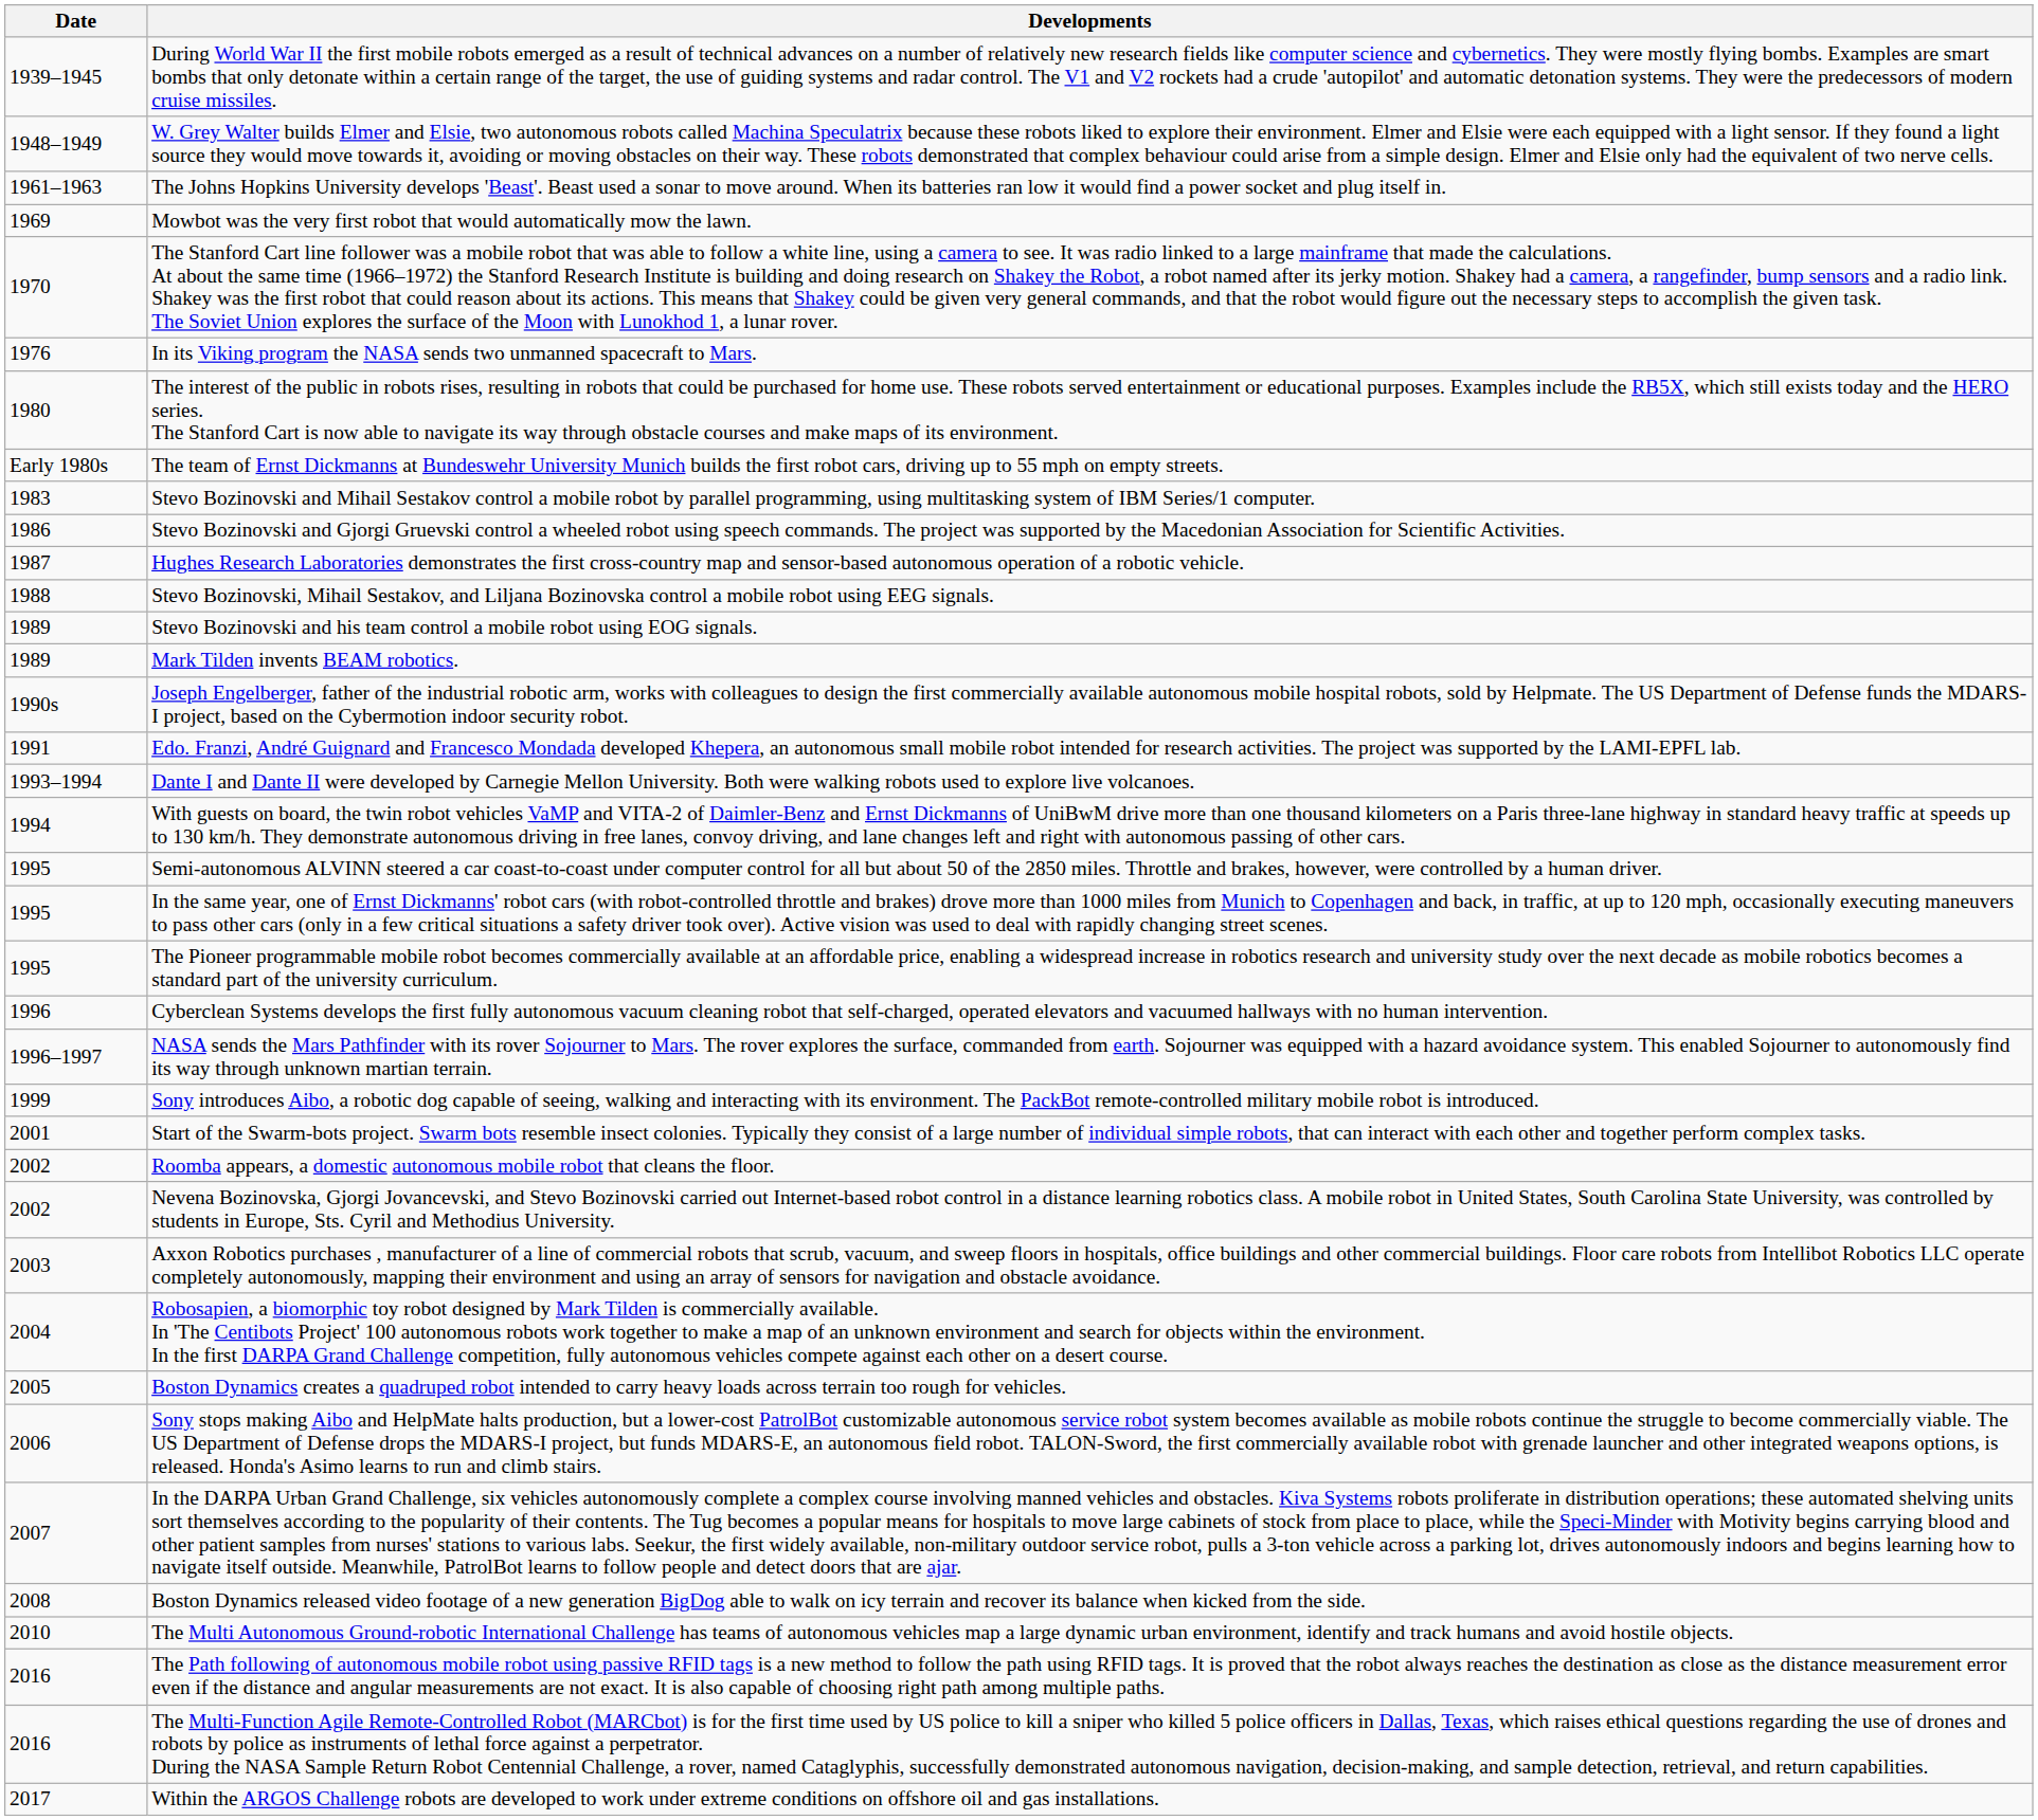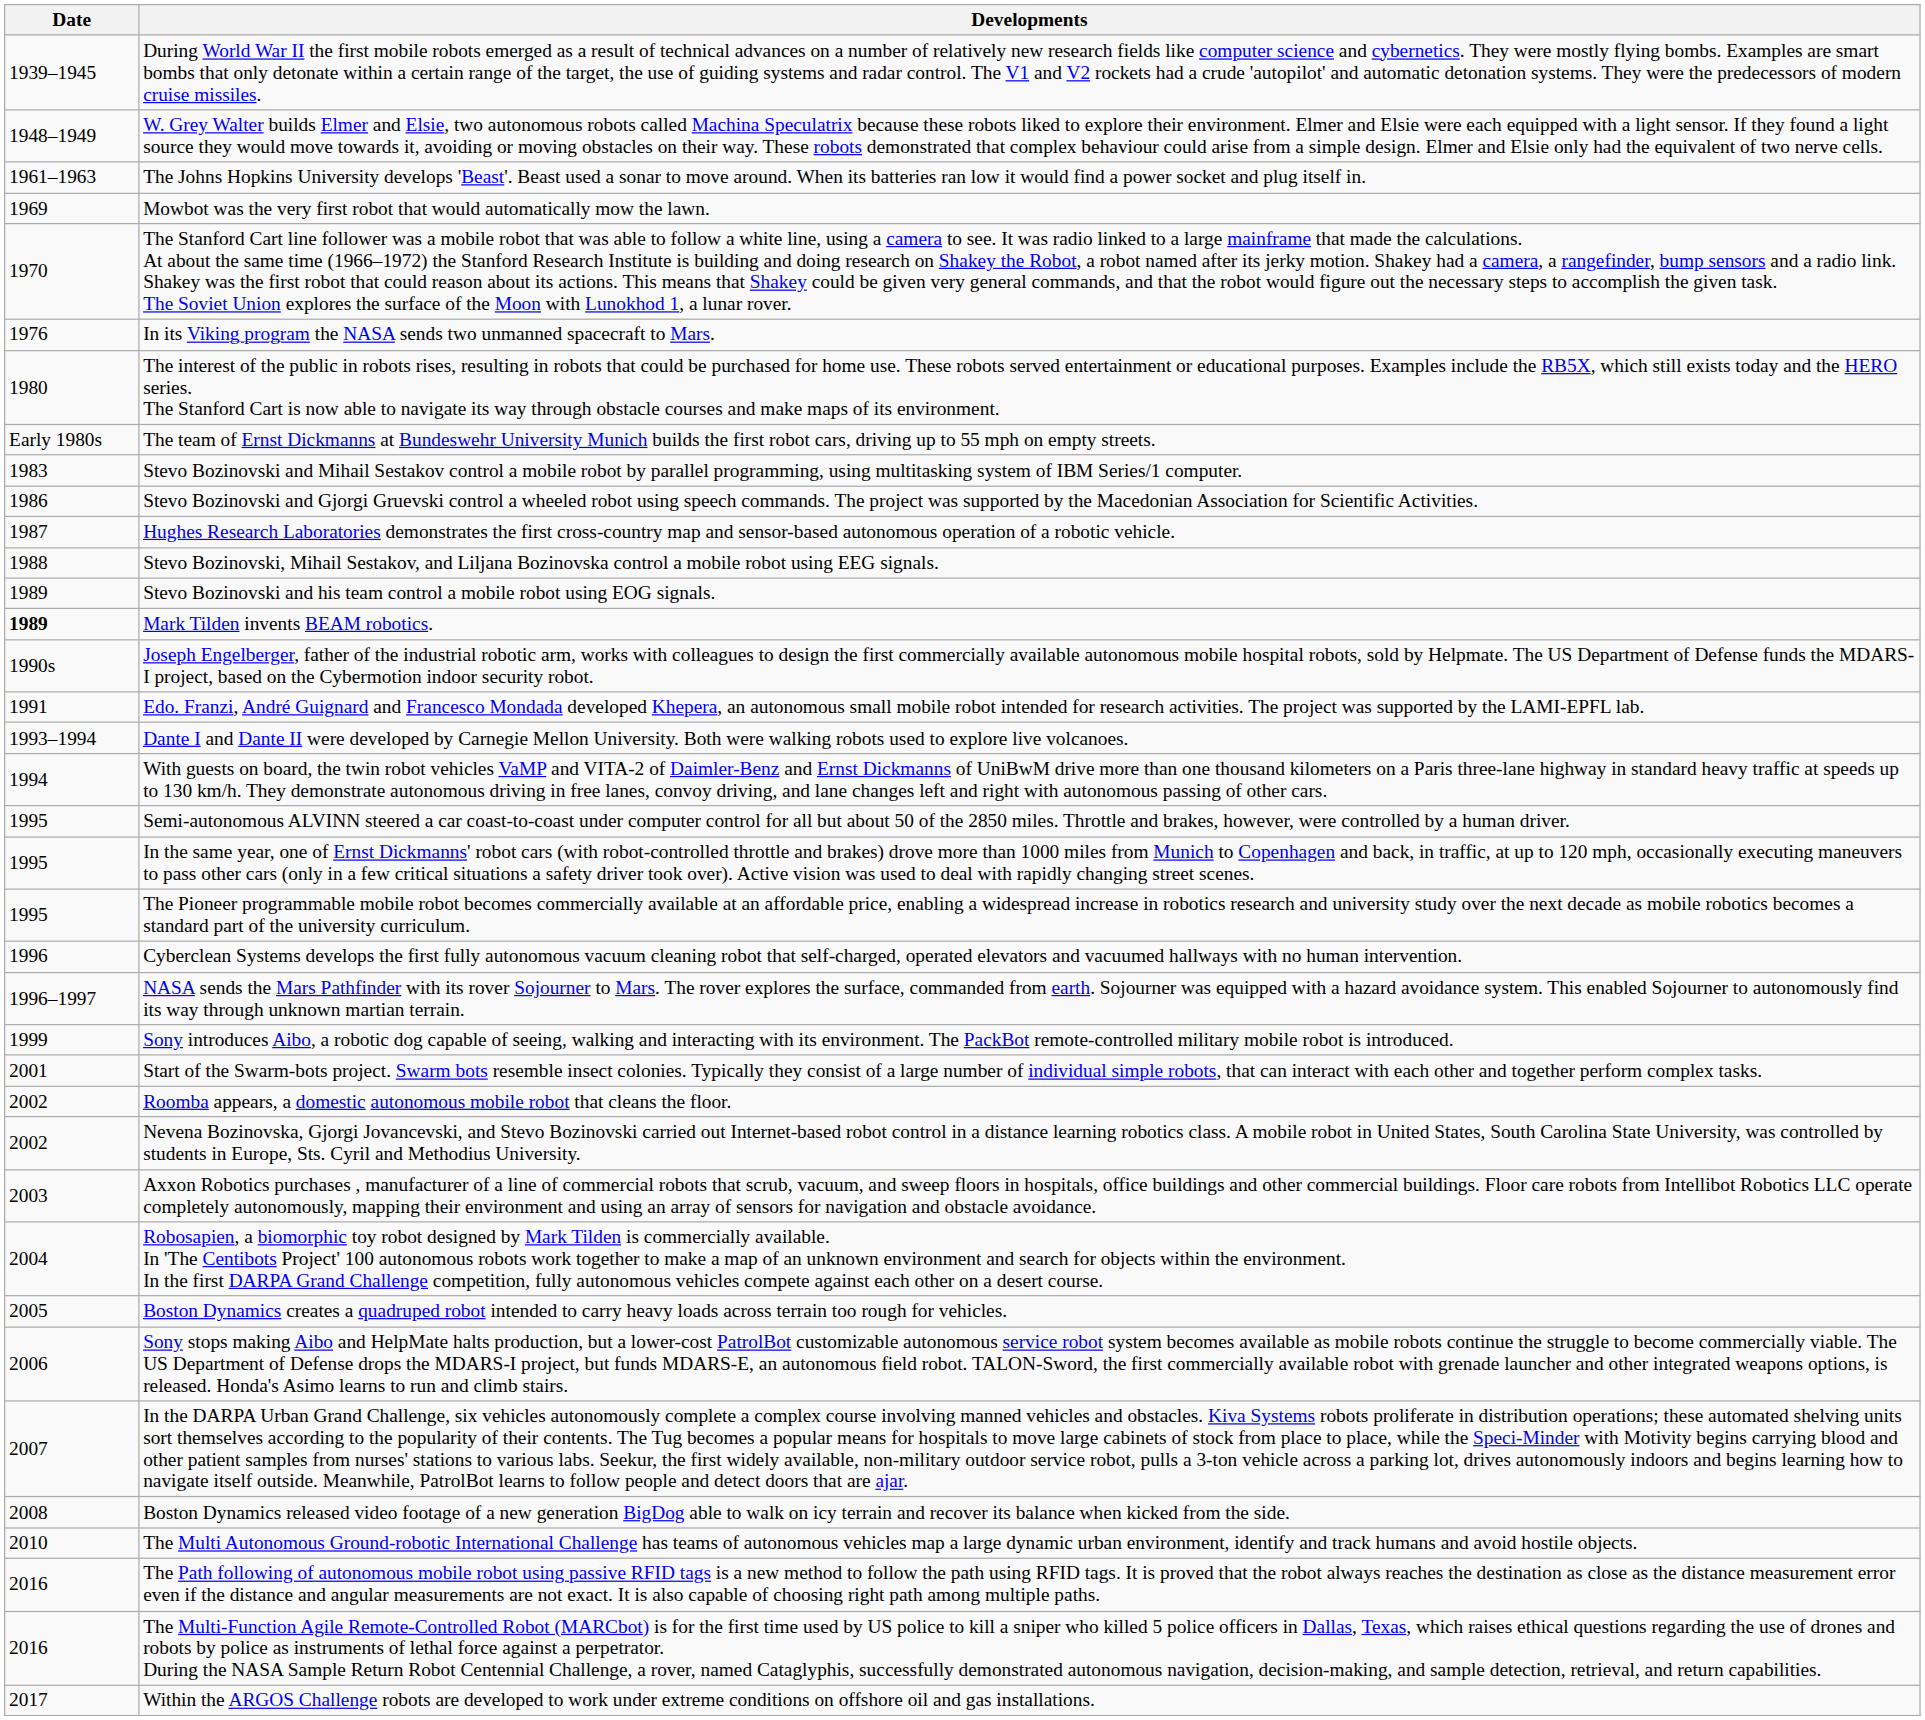Mark Tilden invents BEAM robotics. | Date: normal -> bold
